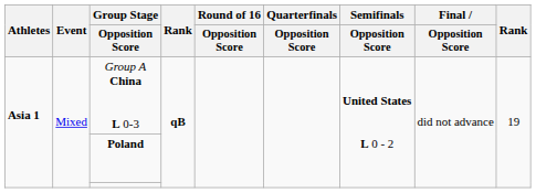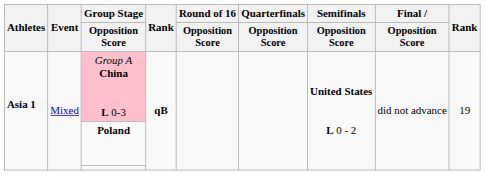Group A China L 0-3 | Group Stage / Opposition Score: no background -> pink background
